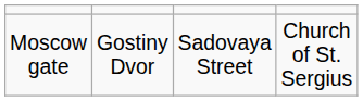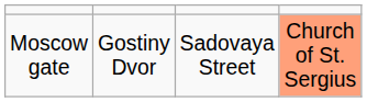Moscow gate | column 4: no background -> lightsalmon background
